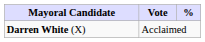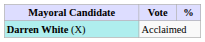Darren White (X) | Mayoral Candidate: no background -> paleturquoise background
